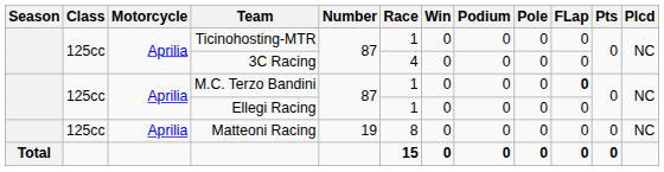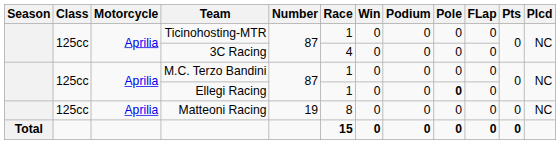M.C. Terzo Bandini | FLap: bold -> normal
Ellegi Racing | Pole: normal -> bold
